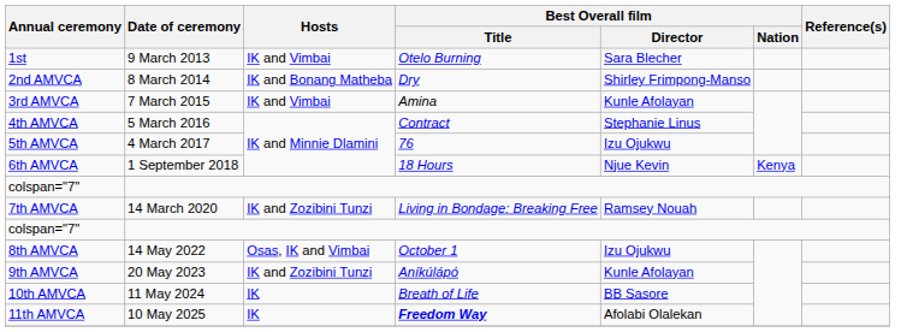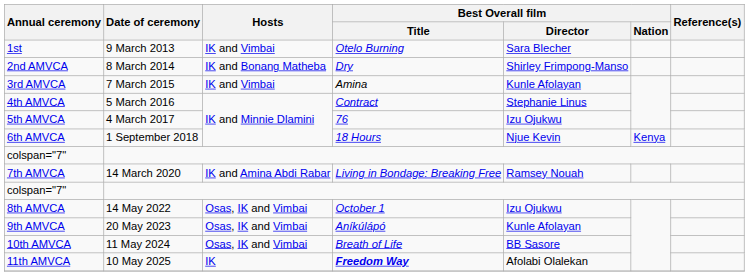7th AMVCA | Hosts: IK and Zozibini Tunzi -> IK and Amina Abdi Rabar
9th AMVCA | Hosts: IK and Zozibini Tunzi -> Osas, IK and Vimbai
10th AMVCA | Hosts: IK -> Osas, IK and Vimbai
